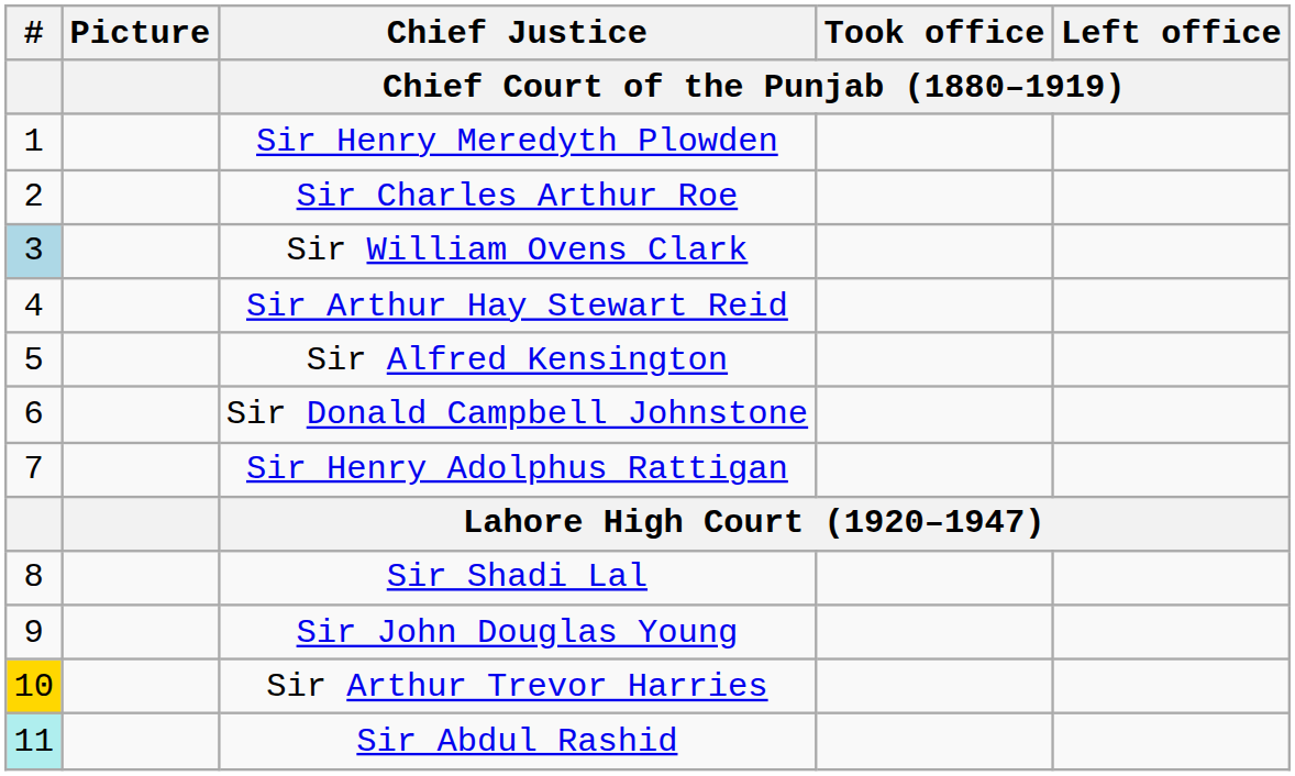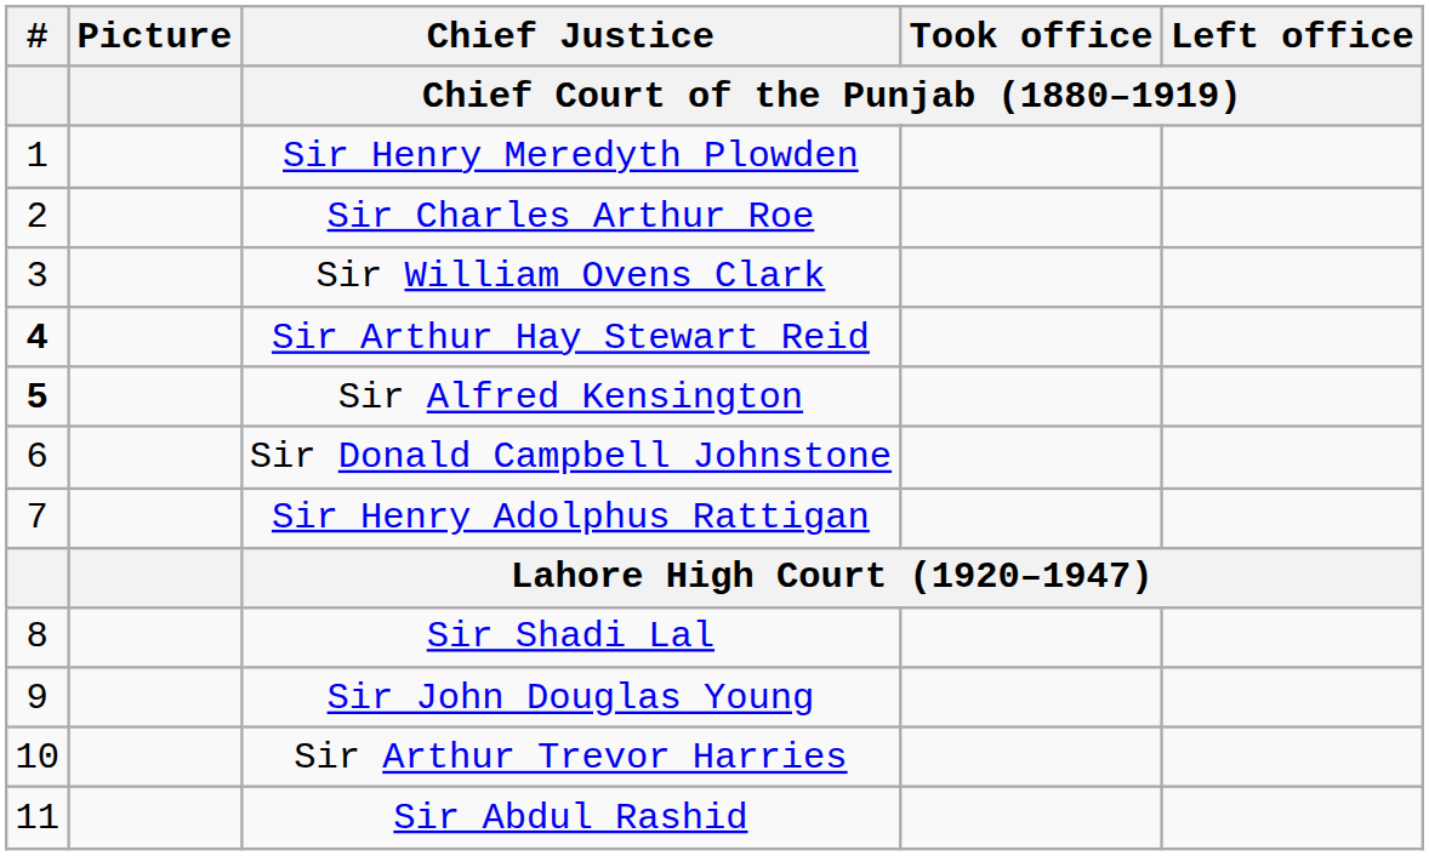Sir William Ovens Clark | #: lightblue background -> no background
Sir Arthur Hay Stewart Reid | #: normal -> bold
Sir Alfred Kensington | #: normal -> bold
Sir Arthur Trevor Harries | #: gold background -> no background
Sir Abdul Rashid | #: paleturquoise background -> no background
